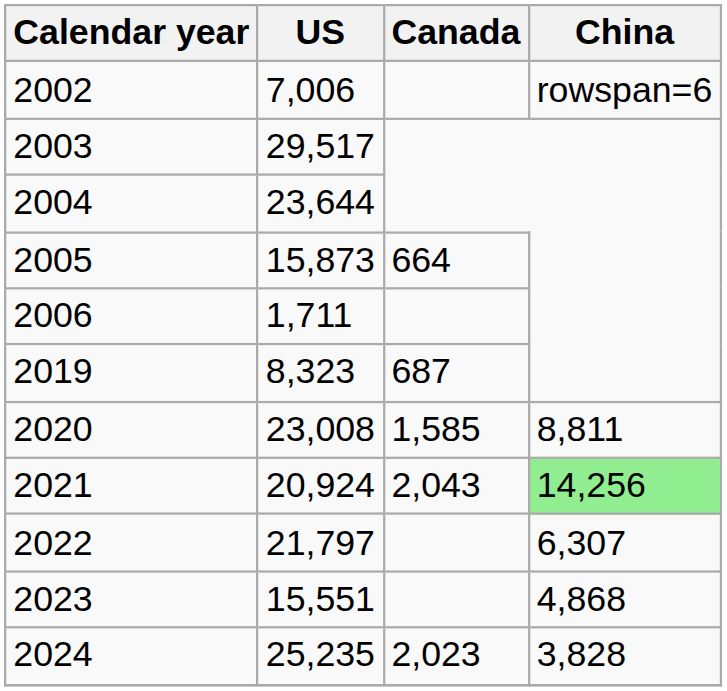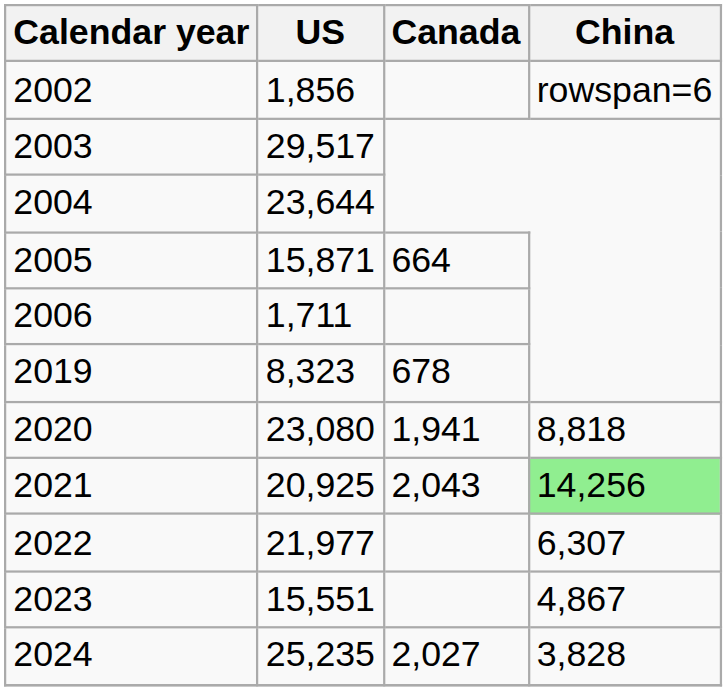2002 | US: 7,006 -> 1,856
2005 | US: 15,873 -> 15,871
2019 | Canada: 687 -> 678
2020 | US: 23,008 -> 23,080
2020 | Canada: 1,585 -> 1,941
2020 | China: 8,811 -> 8,818
2021 | US: 20,924 -> 20,925
2022 | US: 21,797 -> 21,977
2023 | China: 4,868 -> 4,867
2024 | Canada: 2,023 -> 2,027
